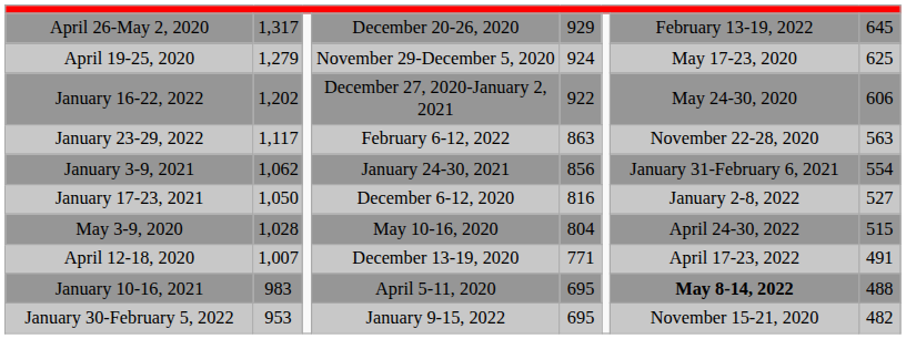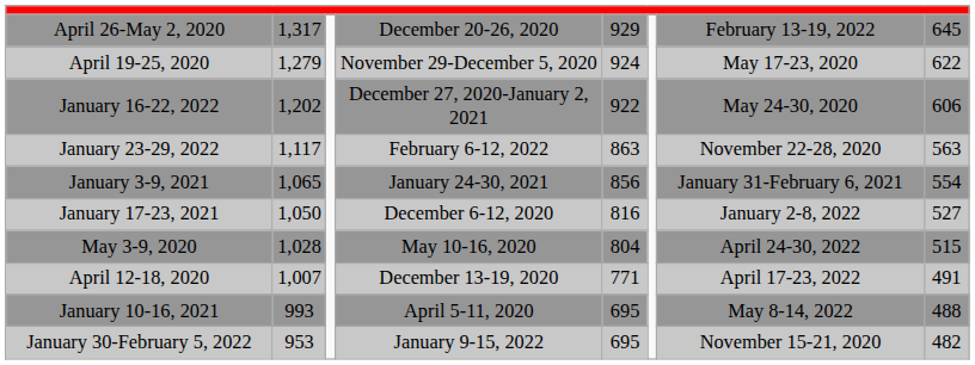April 19-25, 2020 | column 8: 625 -> 622
January 3-9, 2021 | column 2: 1,062 -> 1,065
January 10-16, 2021 | column 2: 983 -> 993
January 10-16, 2021 | column 7: bold -> normal
